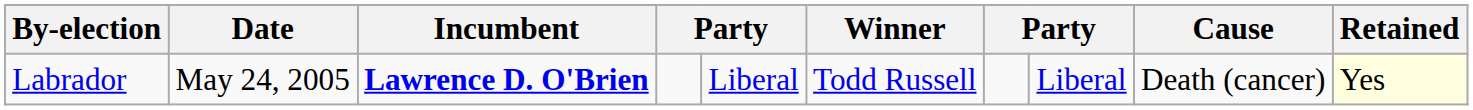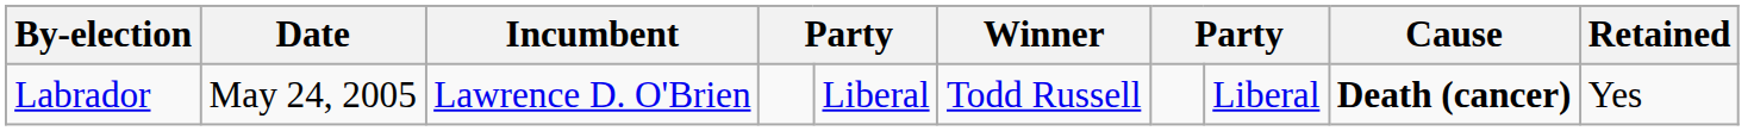Labrador | Incumbent: bold -> normal
Labrador | Cause: normal -> bold
Labrador | Retained: lightyellow background -> no background
